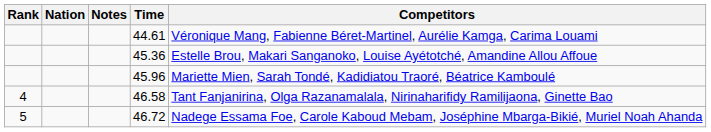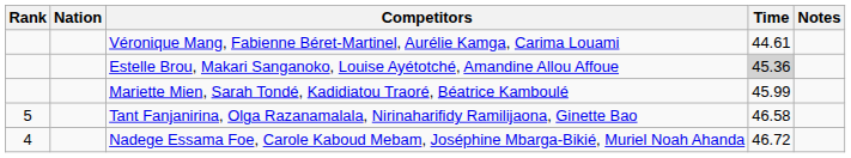columns swapped: Competitors <-> Notes
row 3 | Time: no background -> lightgrey background
row 4 | Time: 45.96 -> 45.99
row 5 | Rank: 4 -> 5
row 6 | Rank: 5 -> 4
